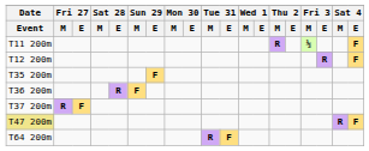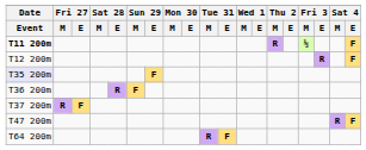T11 200m | Date / Event: normal -> bold
T35 200m | Date / Event: no background -> lavender background
T47 200m | Date / Event: khaki background -> no background
